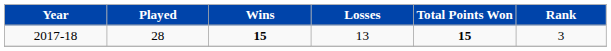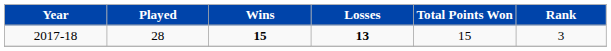2017-18 | Losses: normal -> bold
2017-18 | Total Points Won: bold -> normal
